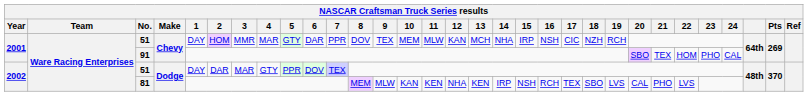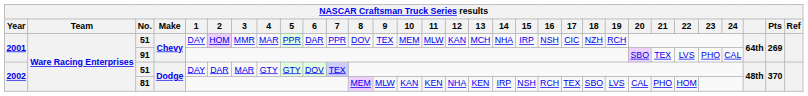2001 / 51 | 5: GTY -> PPR
91 | 22: HOM -> LVS
2002 / 51 | 5: PPR -> GTY
81 | 22: LVS -> HOM
